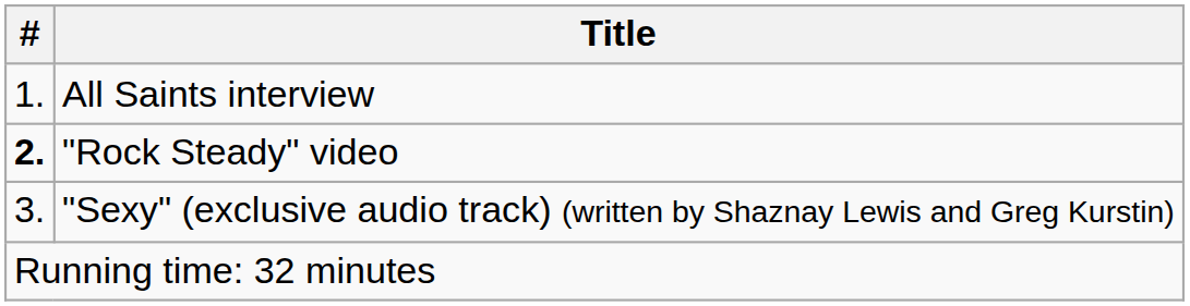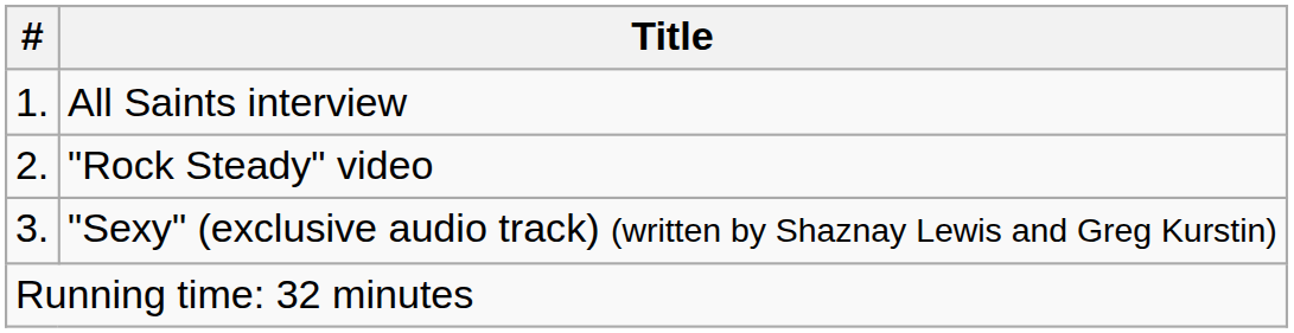"Rock Steady" video | #: bold -> normal
